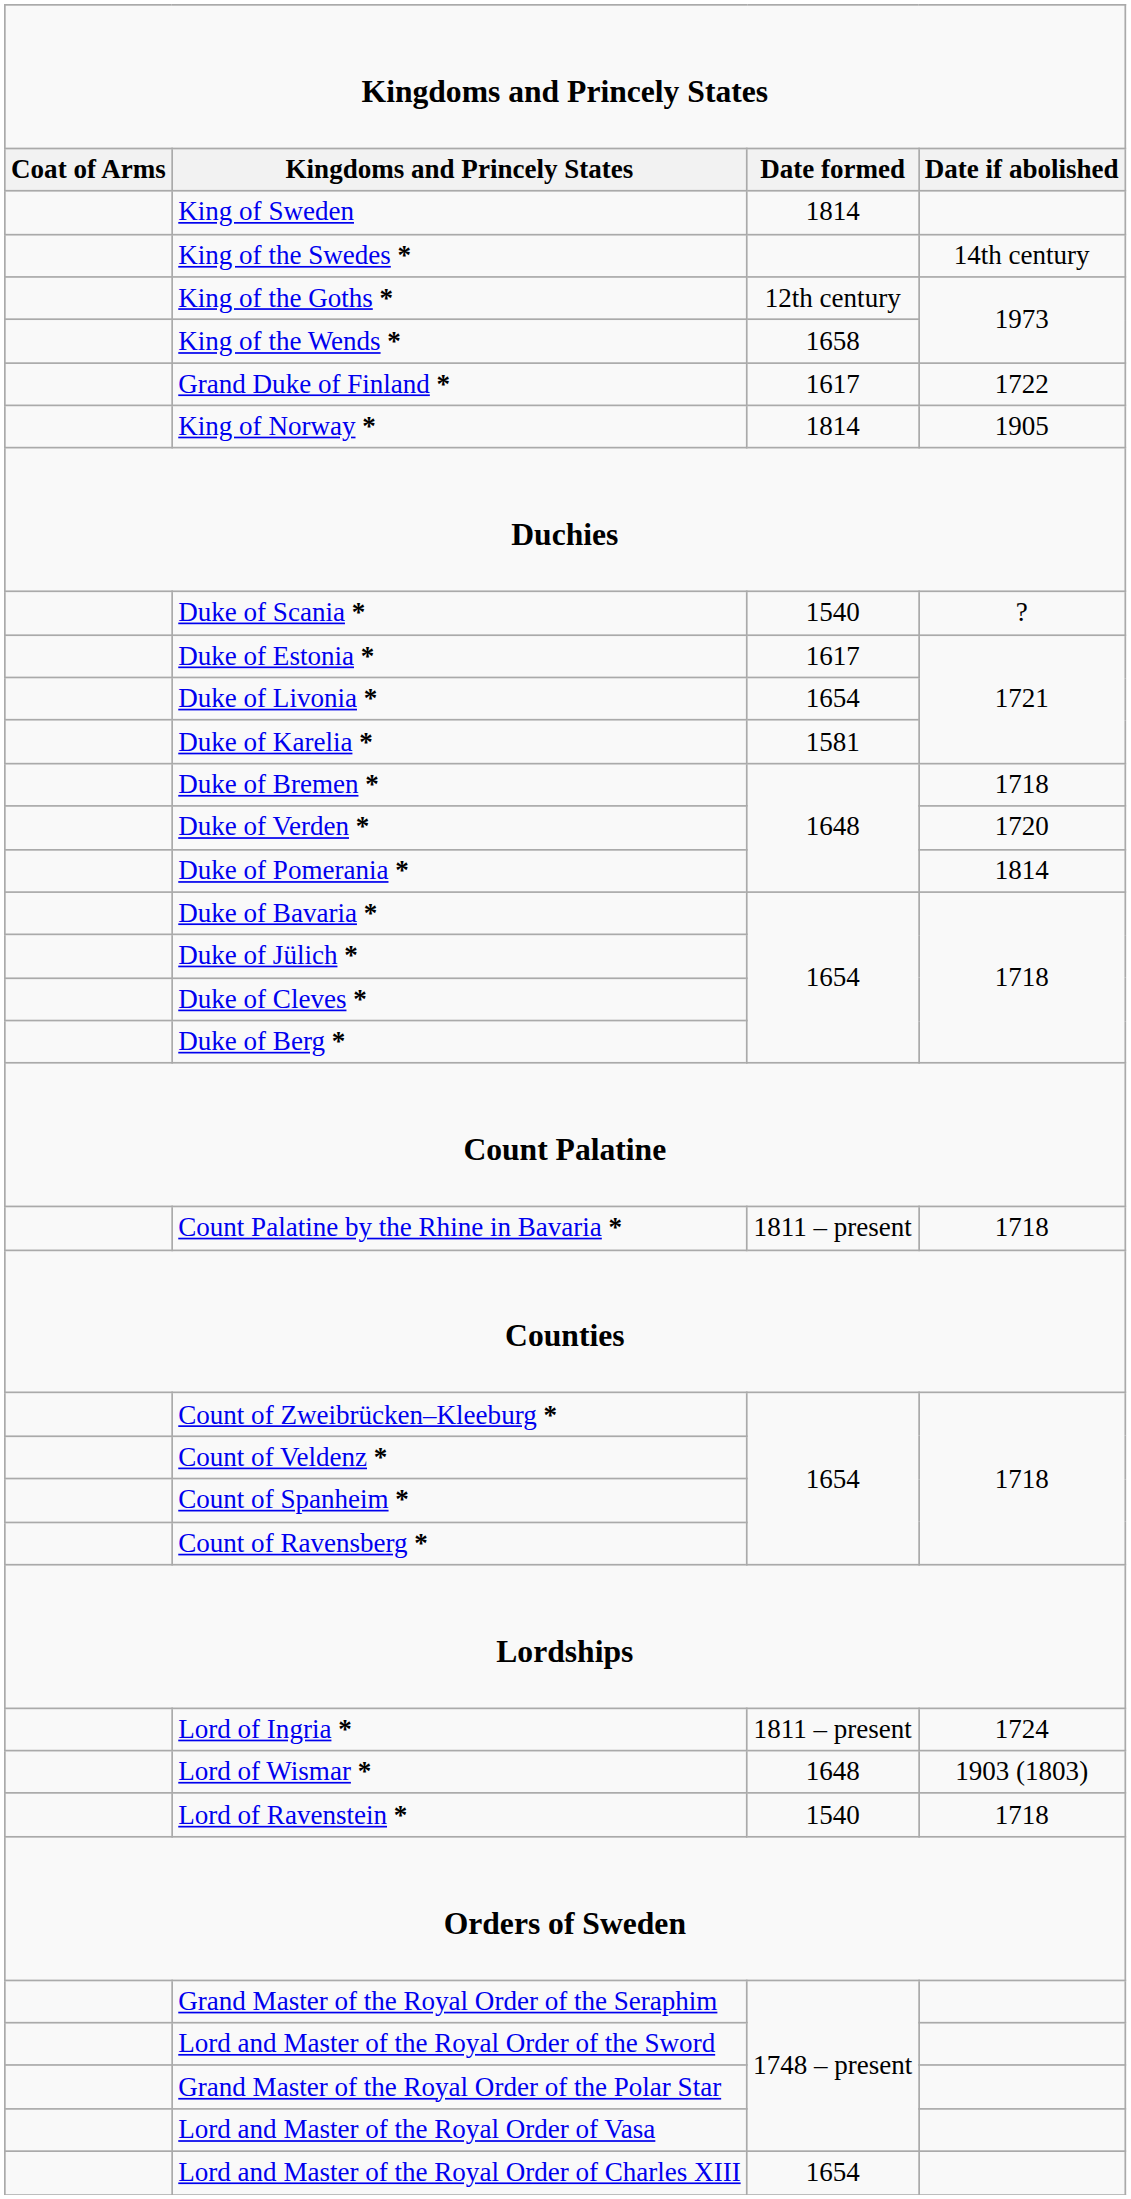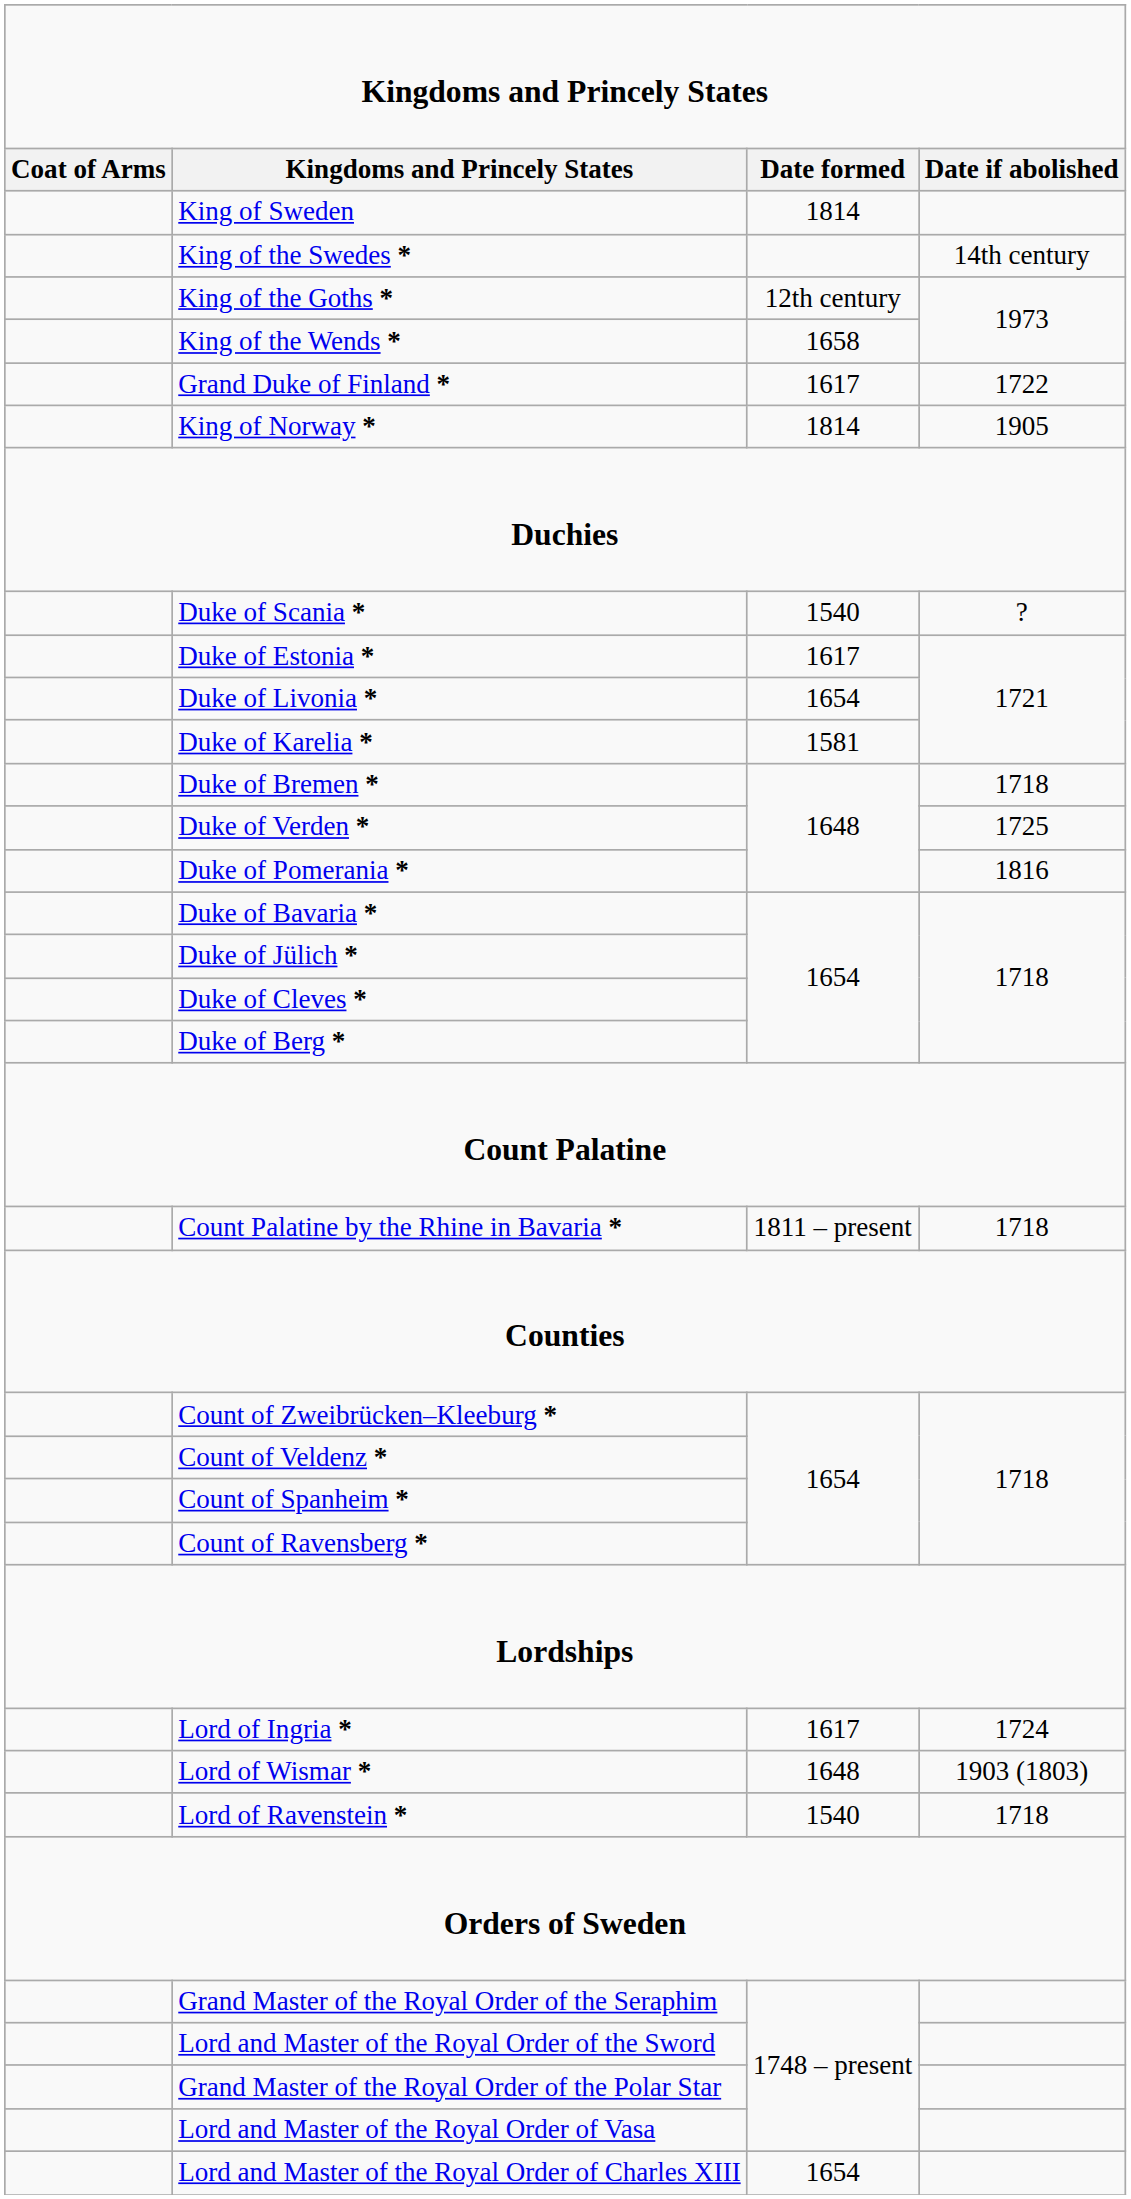Duke of Verden * | column 4: 1720 -> 1725
Duke of Pomerania * | column 4: 1814 -> 1816
Lord of Ingria * | column 3: 1811 – present -> 1617
